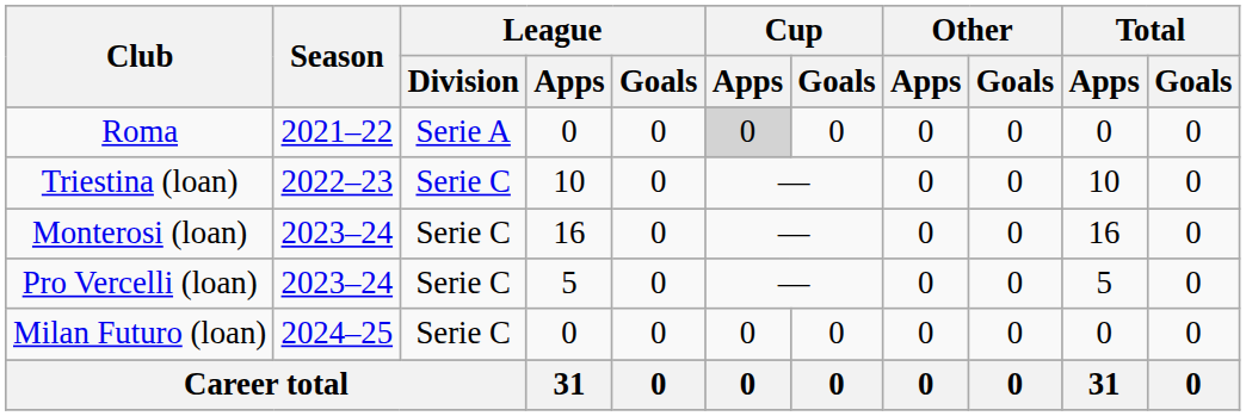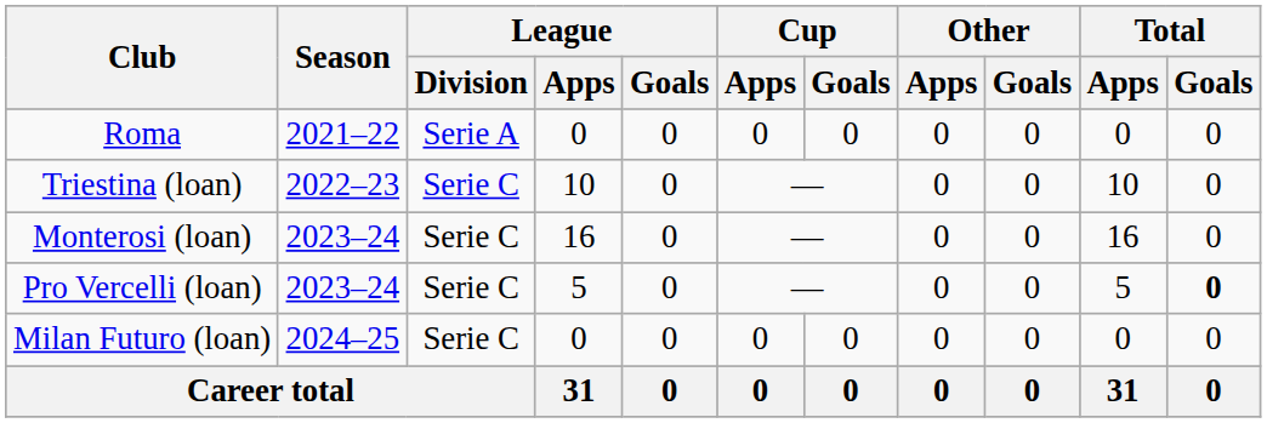Roma | Cup / Apps: lightgrey background -> no background
Pro Vercelli (loan) | Total / Goals: normal -> bold
